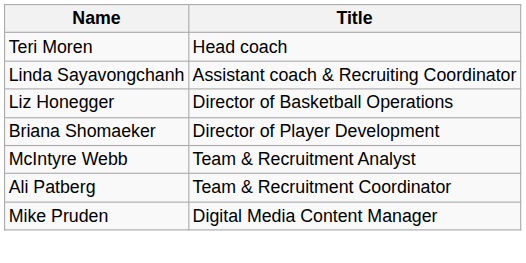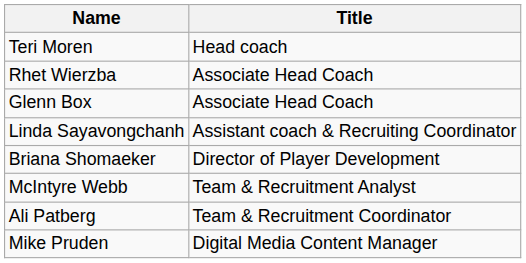+ row: Rhet Wierzba | Associate Head Coach
+ row: Glenn Box | Associate Head Coach
- row: Liz Honegger | Director of Basketball Operations
